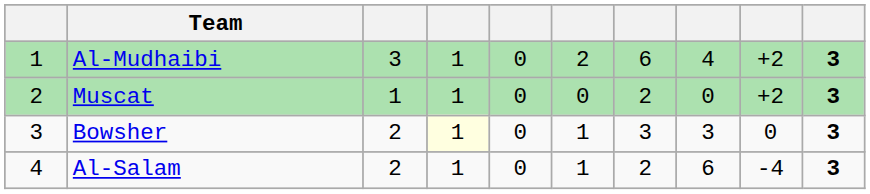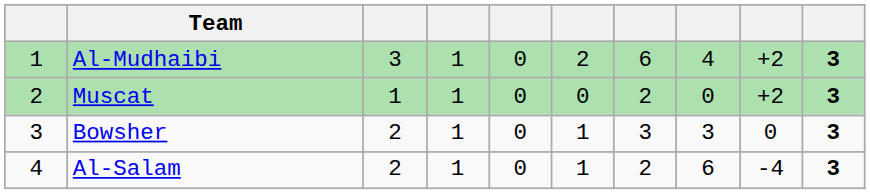Bowsher | column 4: lightyellow background -> no background
